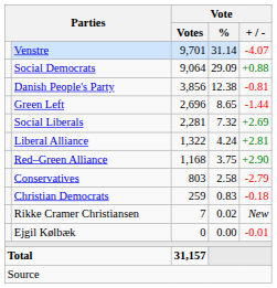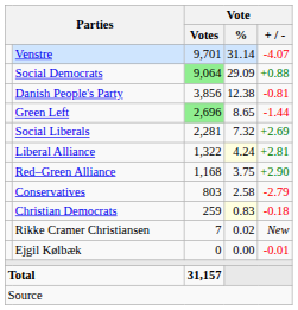Social Democrats | Vote / Votes: no background -> lightgreen background
Green Left | Vote / Votes: no background -> lightgreen background
Liberal Alliance | Vote / %: no background -> lightyellow background
Christian Democrats | Vote / %: no background -> lightyellow background
